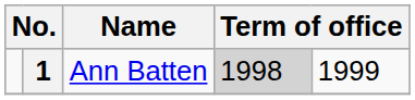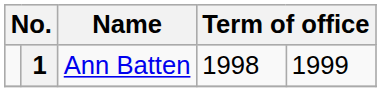1 | column 4: lightgrey background -> no background
